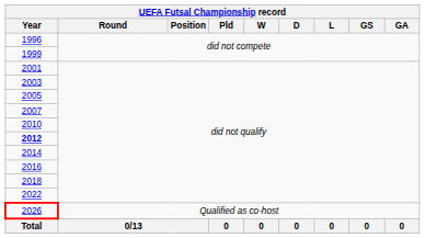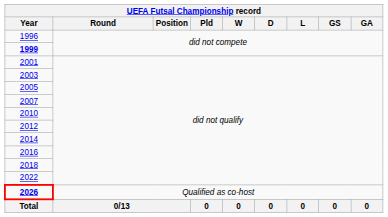1999 | Year: normal -> bold
2012 | Year: bold -> normal
2026 | Year: normal -> bold
